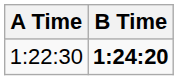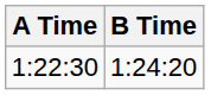1:22:30 | B Time: bold -> normal
